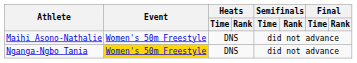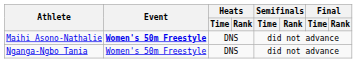Maihi Asono-Nathalie | Event: normal -> bold
Nganga-Ngbo Tania | Event: gold background -> no background
